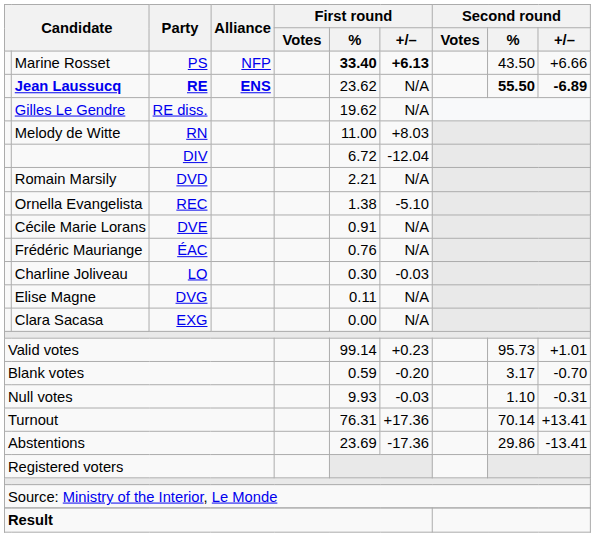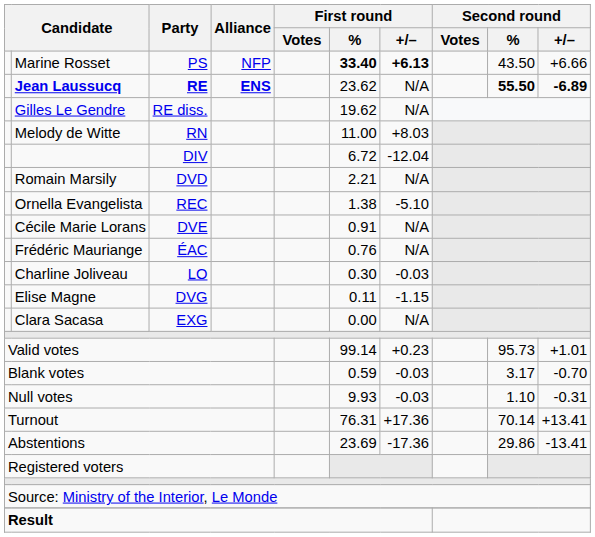DVG | First round / +/–: N/A -> -1.15
Blank votes | First round / +/–: -0.20 -> -0.03
